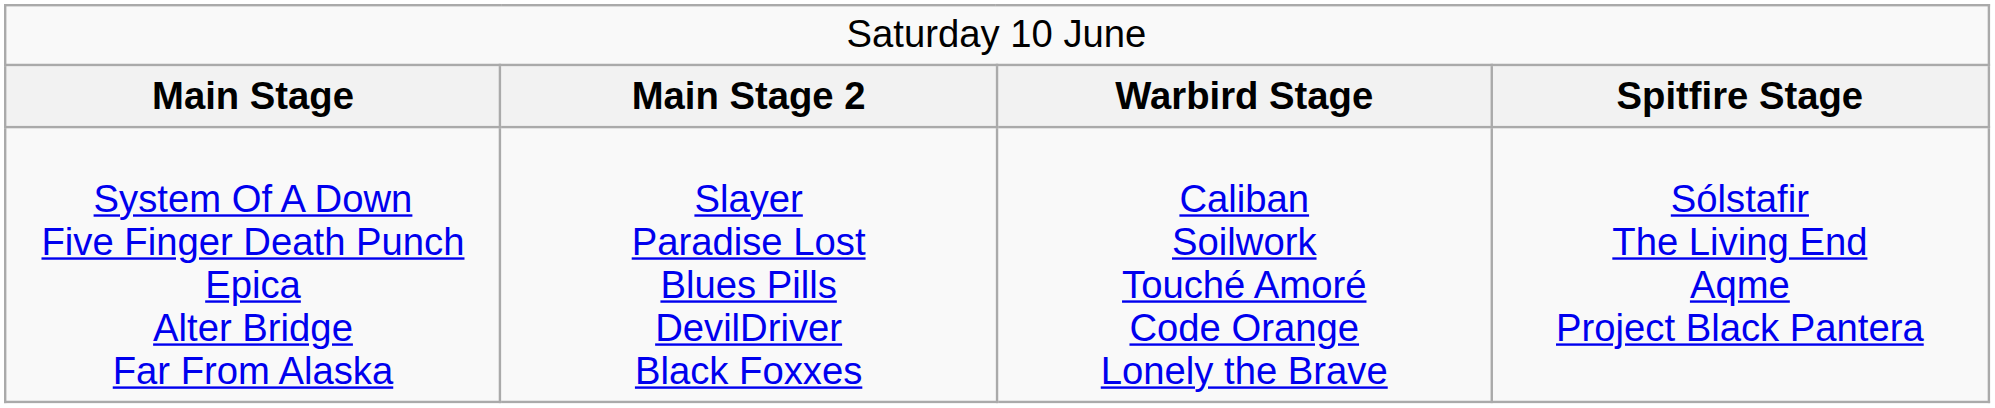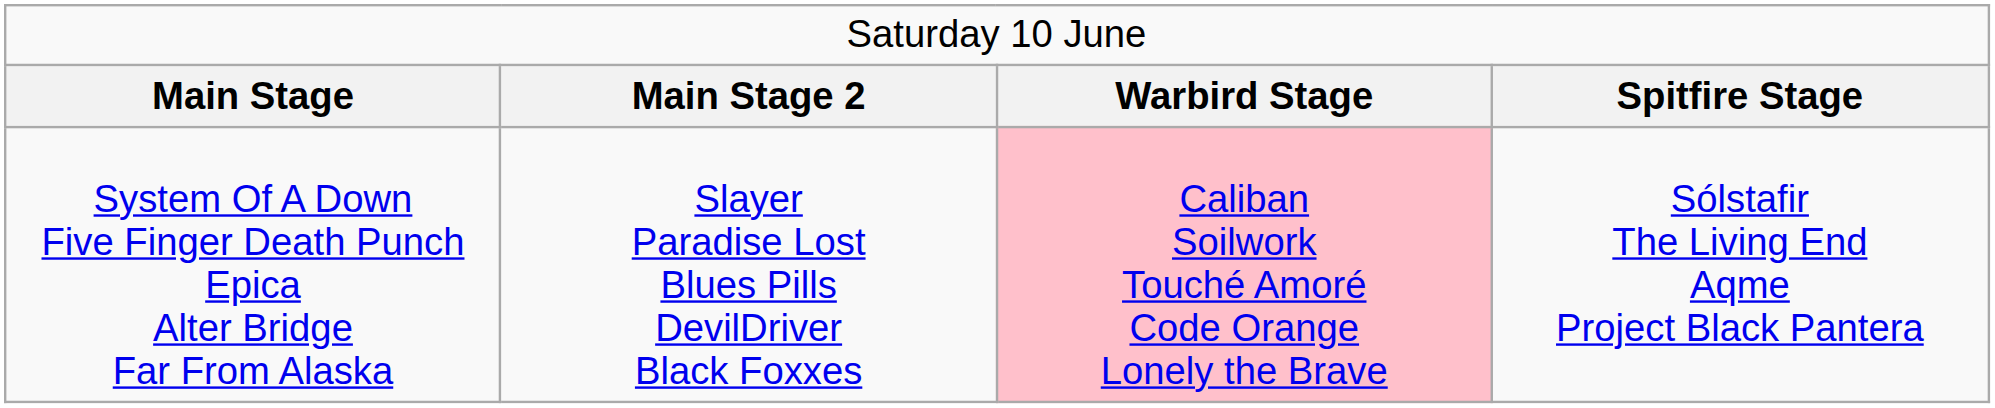row 3 | column 3: no background -> pink background
